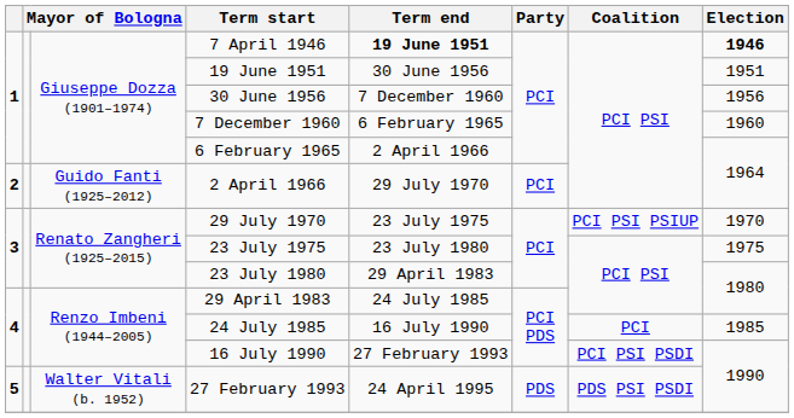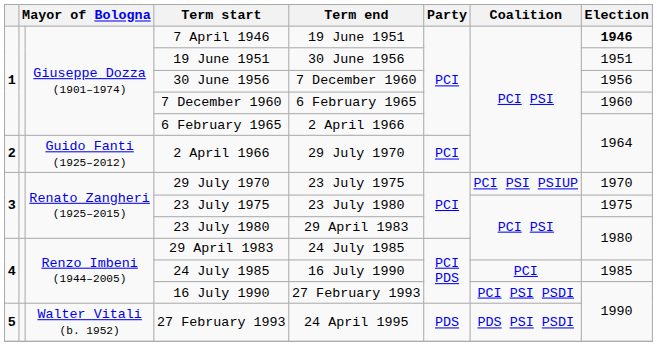7 April 1946 | Term end: bold -> normal
